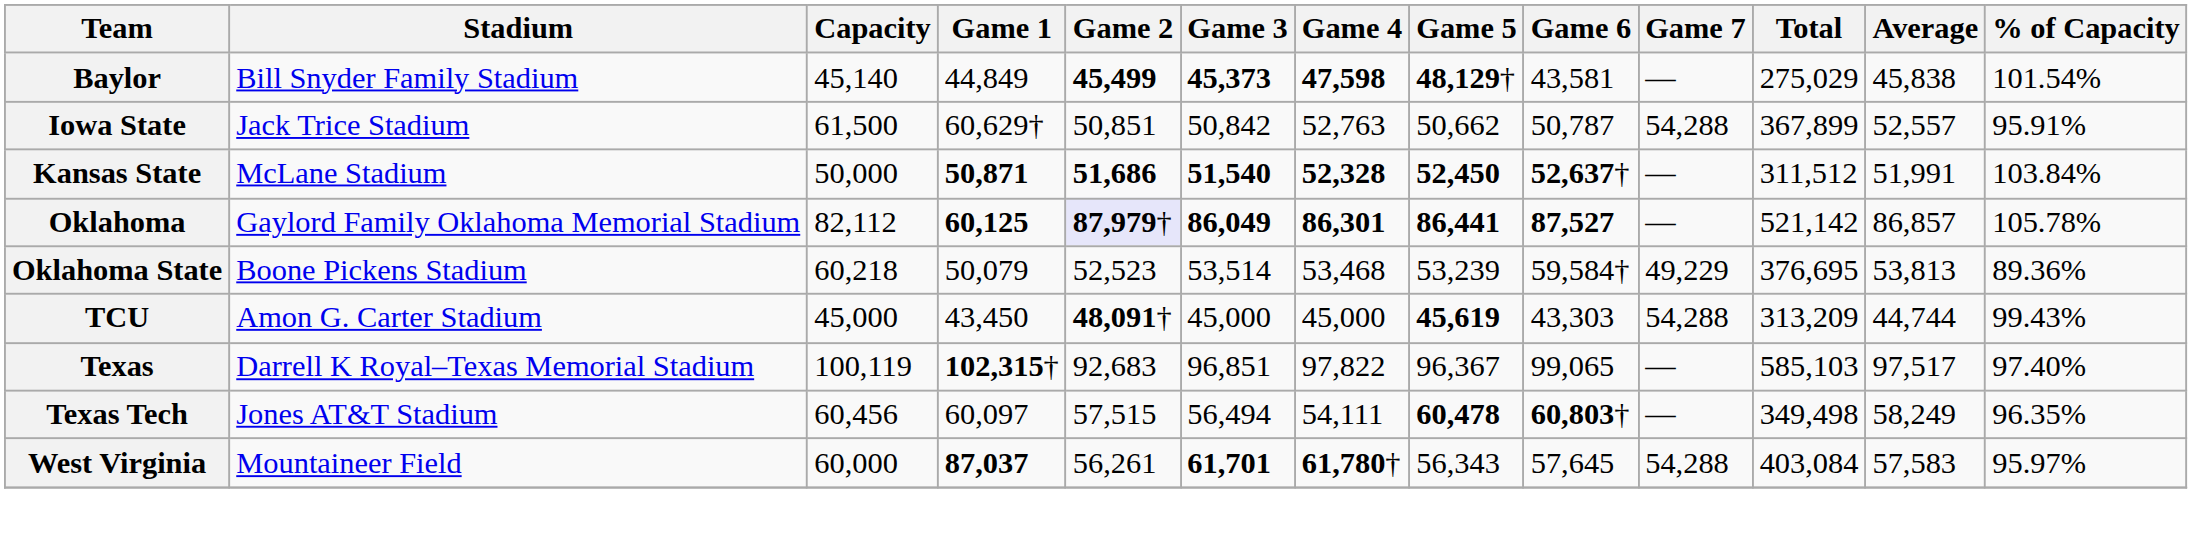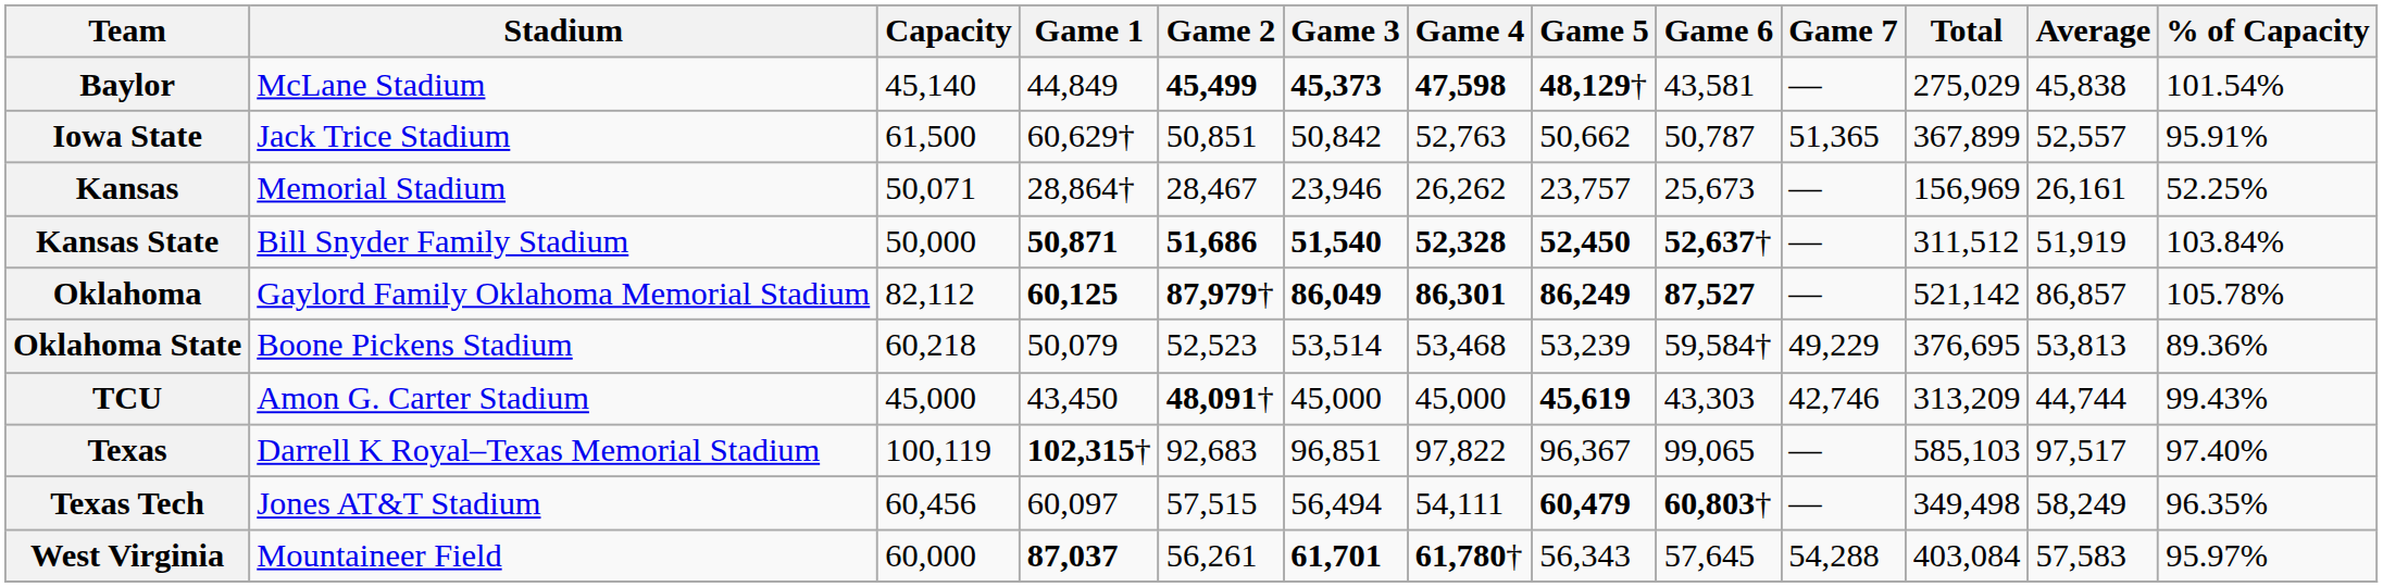Baylor | Stadium: Bill Snyder Family Stadium -> McLane Stadium
Iowa State | Game 7: 54,288 -> 51,365
+ row: Kansas | Memorial Stadium | 50,071 | 28,864† | 28,467 | 23,946 | 26,262 | 23,757 | 25,673 | — | 156,969 | 26,161 | 52.25%
Kansas State | Stadium: McLane Stadium -> Bill Snyder Family Stadium
Kansas State | Average: 51,991 -> 51,919
Oklahoma | Game 2: lavender background -> no background
Oklahoma | Game 5: 86,441 -> 86,249
TCU | Game 7: 54,288 -> 42,746
Texas Tech | Game 5: 60,478 -> 60,479
